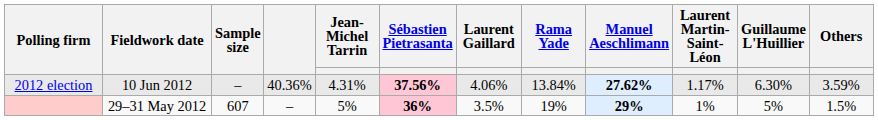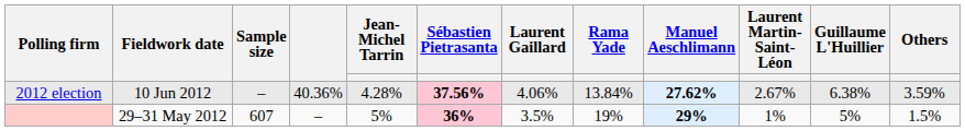2012 election | Jean-Michel Tarrin: 4.31% -> 4.28%
2012 election | Laurent Martin-Saint-Léon: 1.17% -> 2.67%
2012 election | Guillaume L'Huillier: 6.30% -> 6.38%
